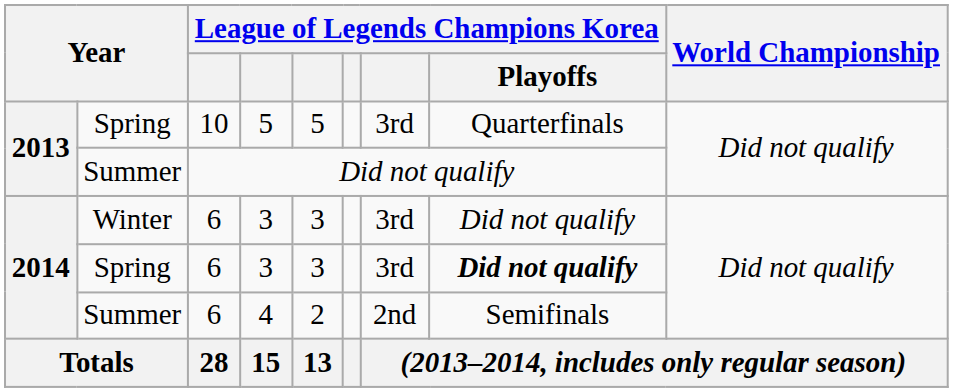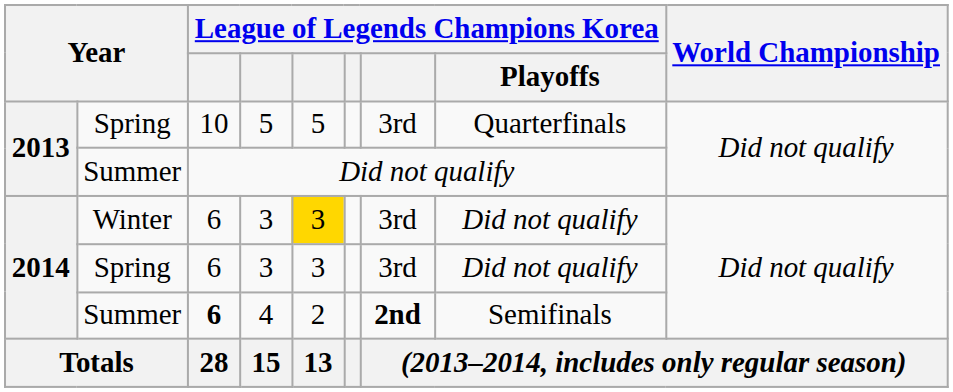Winter / 3 | column 5: no background -> gold background
Spring / 3 | League of Legends Champions Korea / Playoffs: bold -> normal
4 | column 3: normal -> bold
4 | column 7: normal -> bold
